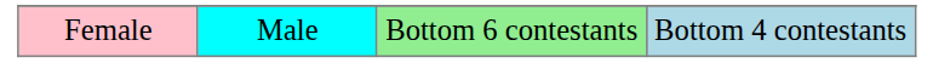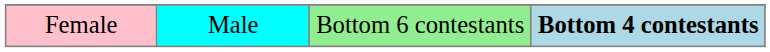Female | column 4: normal -> bold
